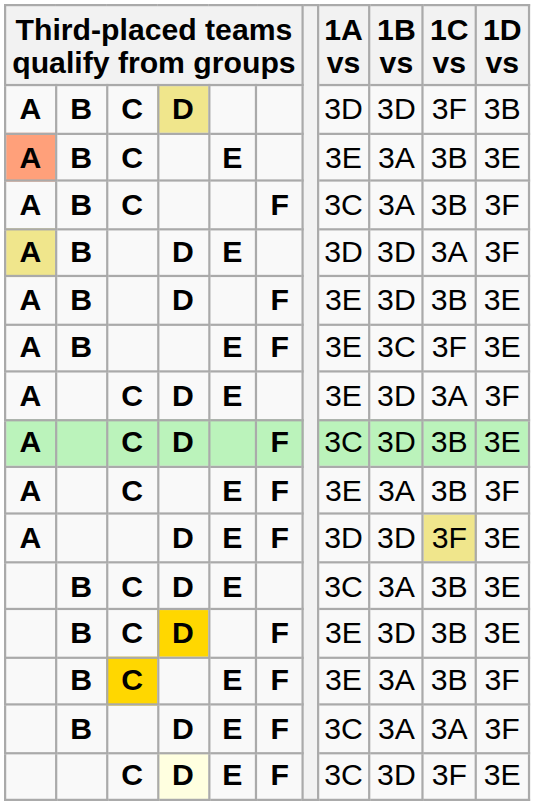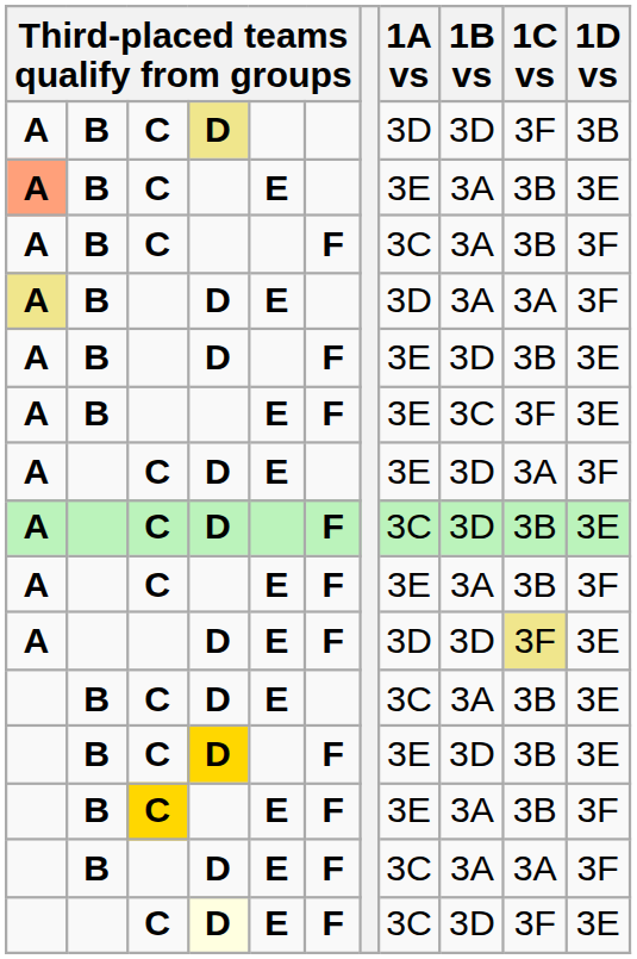row 5 | 1B vs: 3D -> 3A
